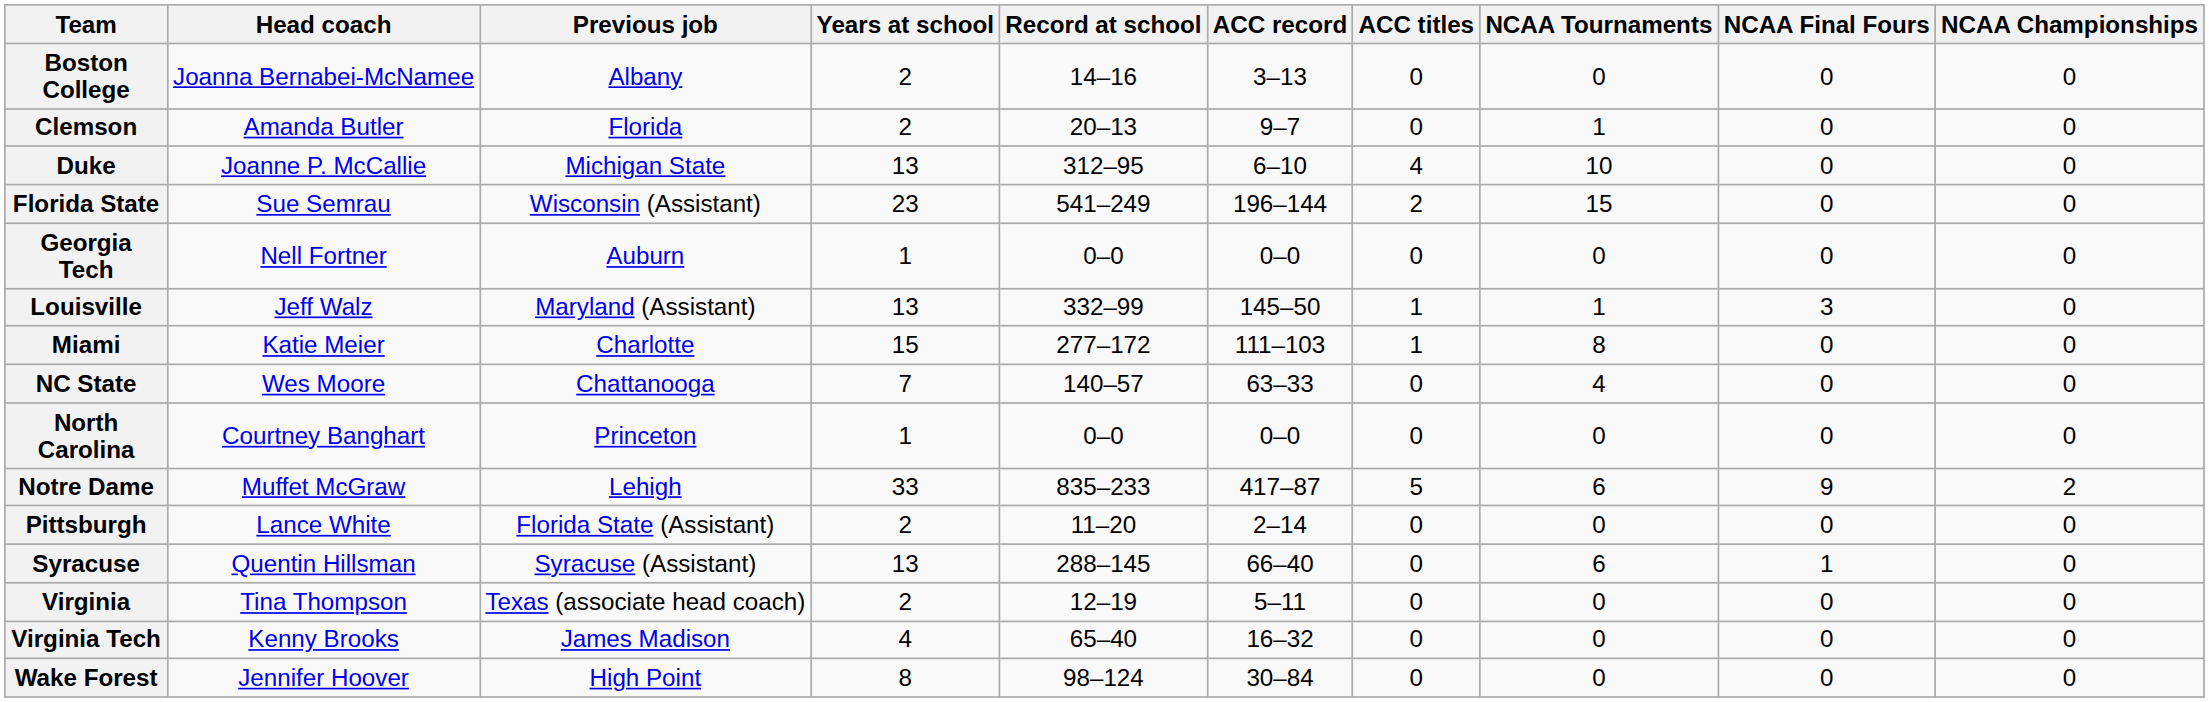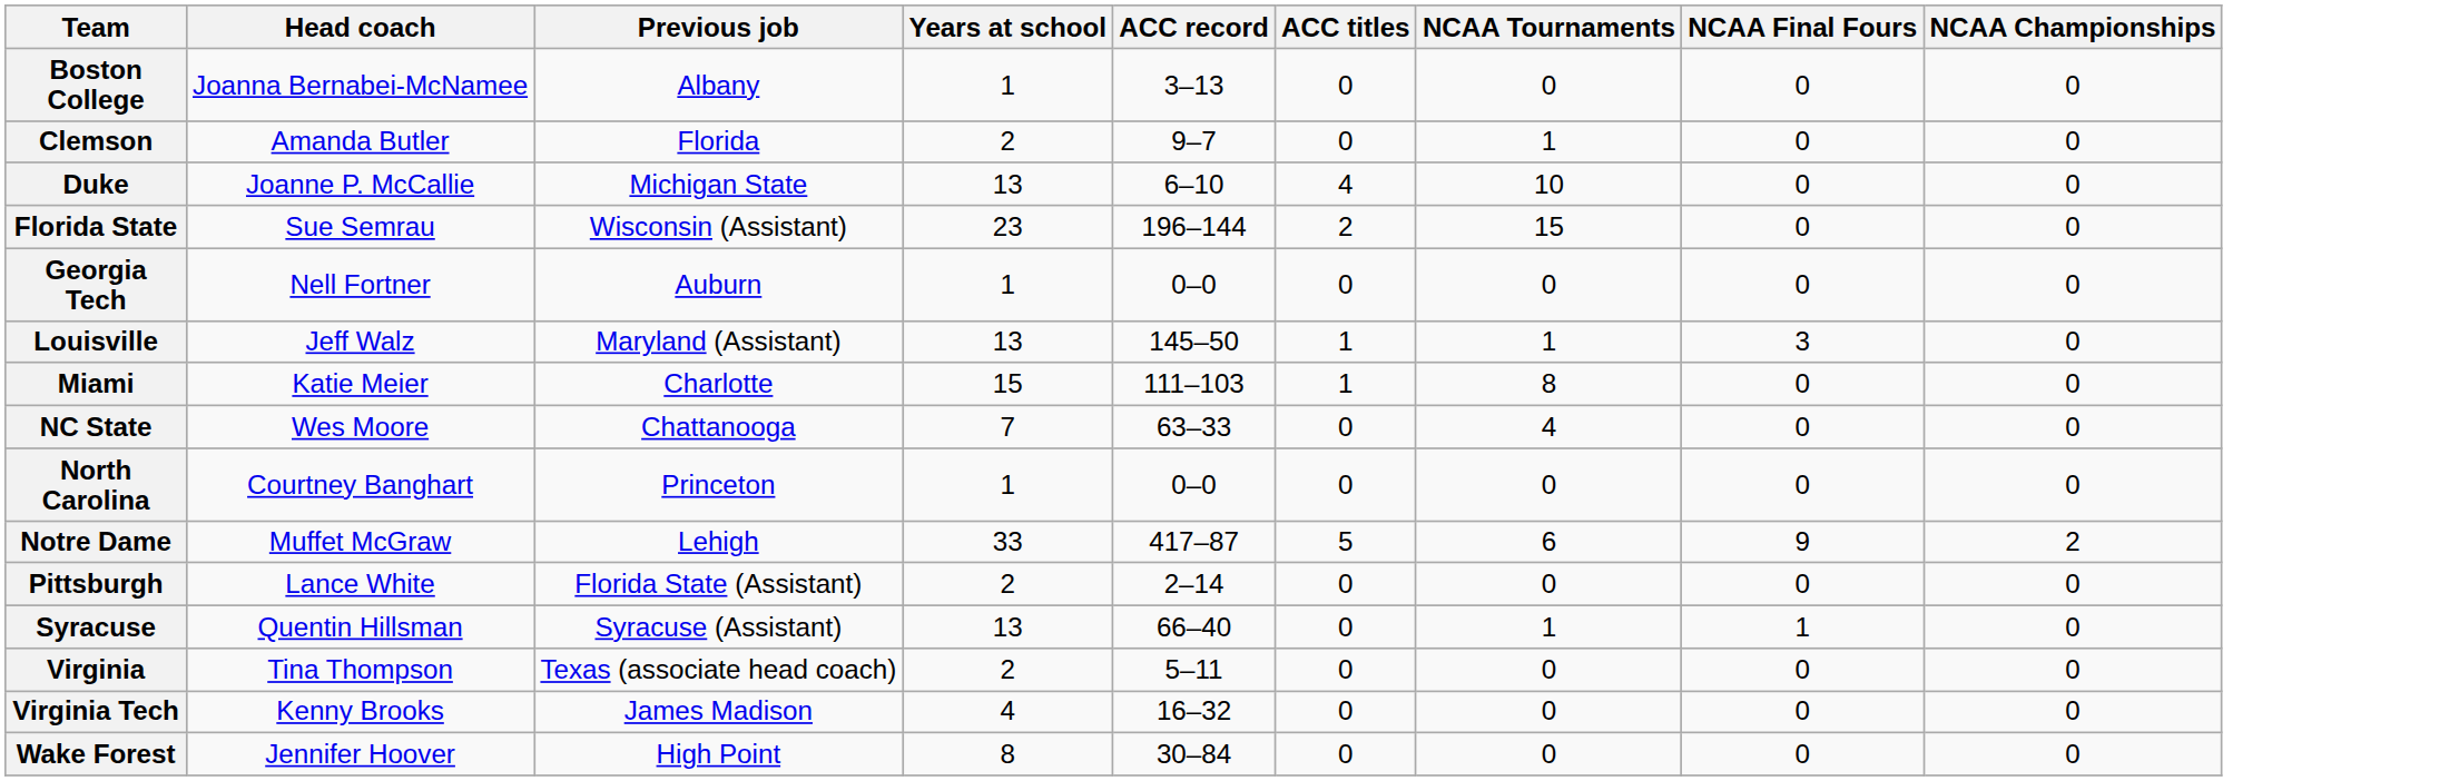- column: Record at school | 14–16 | 20–13 | 312–95 | 541–249 | 0–0 | 332–99 | 277–172 | 140–57 | 0–0 | 835–233 | 11–20 | 288–145 | 12–19 | 65–40 | 98–124
Boston College | Years at school: 2 -> 1
Syracuse | NCAA Tournaments: 6 -> 1
